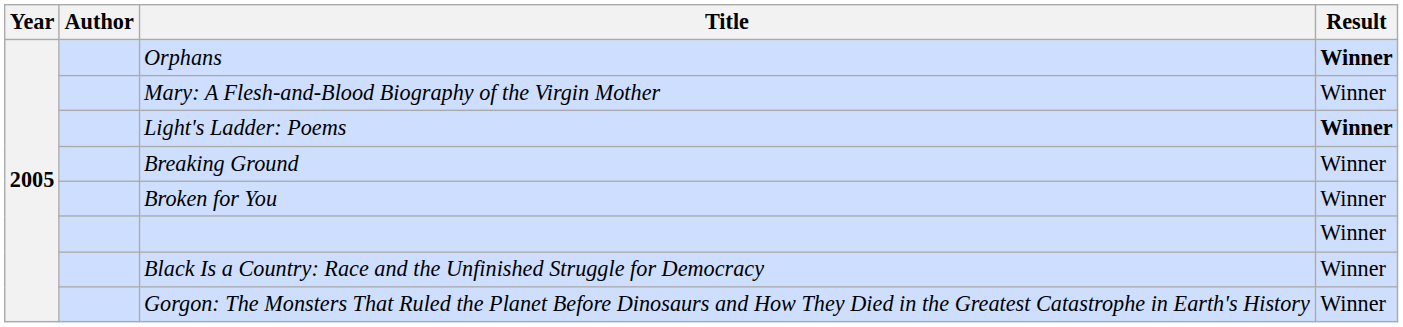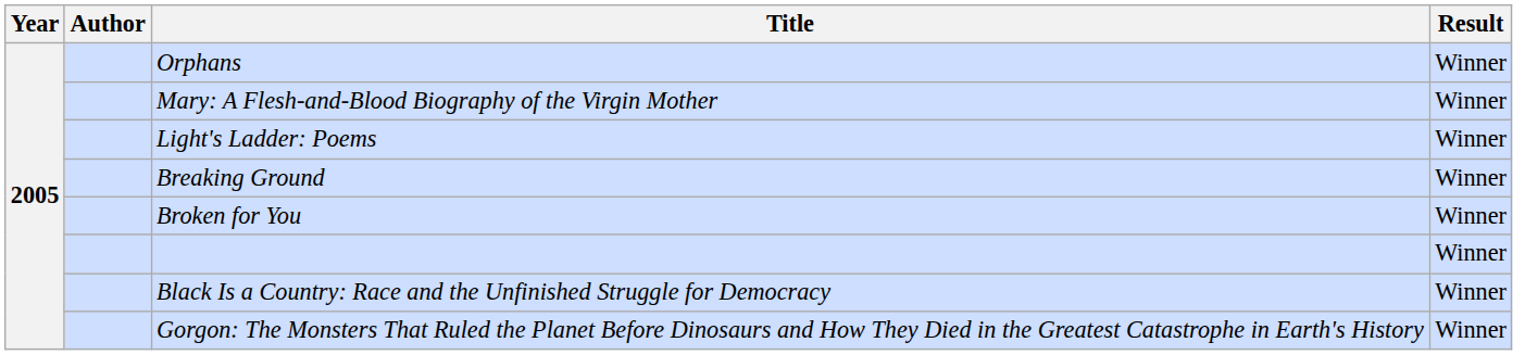Orphans | Result: bold -> normal
Light's Ladder: Poems | Result: bold -> normal
